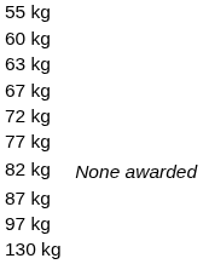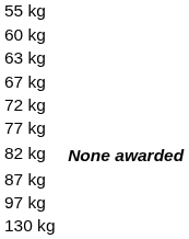82 kg / None awarded | column 2: normal -> bold
